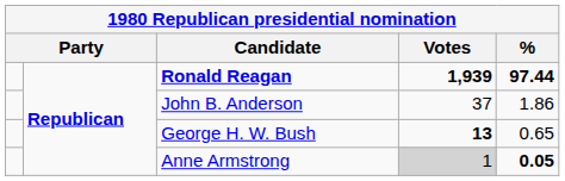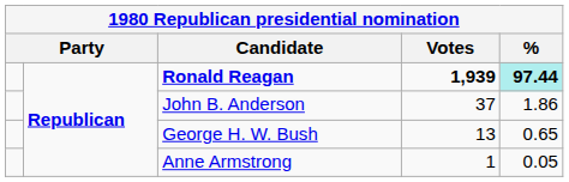Ronald Reagan | %: no background -> paleturquoise background
George H. W. Bush | Votes: bold -> normal
Anne Armstrong | Votes: lightgrey background -> no background
Anne Armstrong | %: bold -> normal
